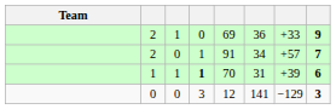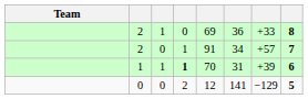row 2 | column 8: 9 -> 8
row 5 | column 4: 3 -> 2
row 5 | column 8: 3 -> 5
